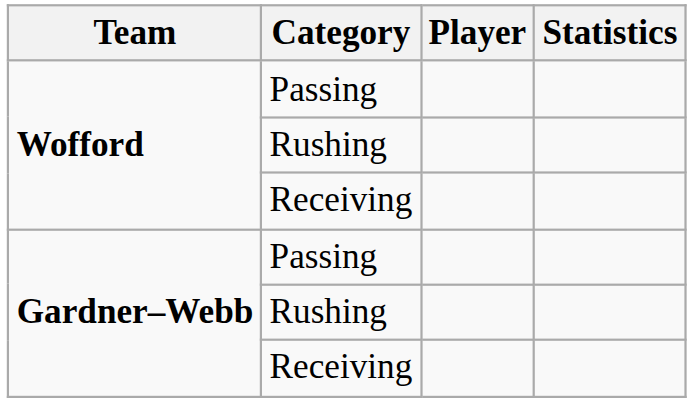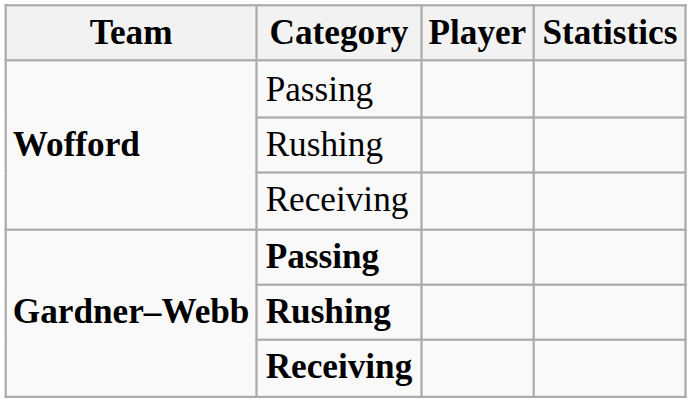Gardner–Webb / Passing | Category: normal -> bold
Gardner–Webb / Rushing | Category: normal -> bold
Gardner–Webb / Receiving | Category: normal -> bold
